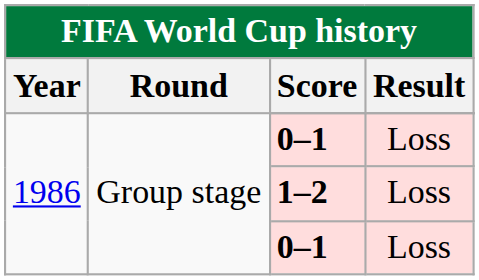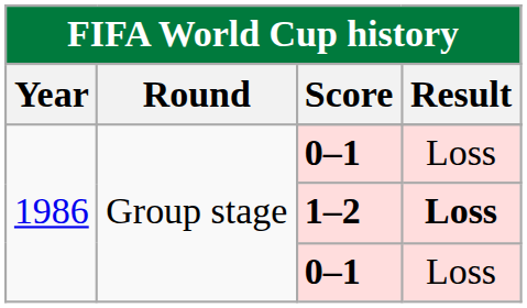1–2 | Result: normal -> bold
